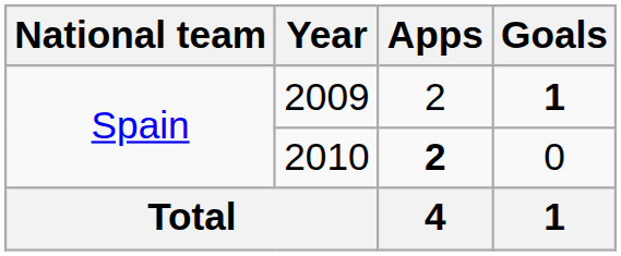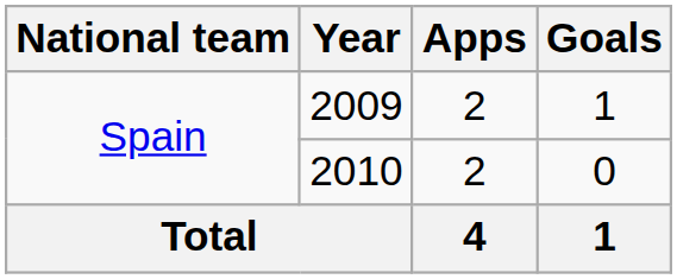2009 | Goals: bold -> normal
2010 | Apps: bold -> normal
